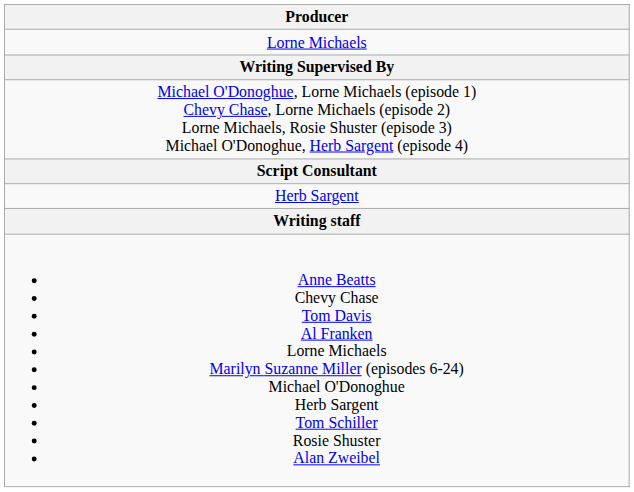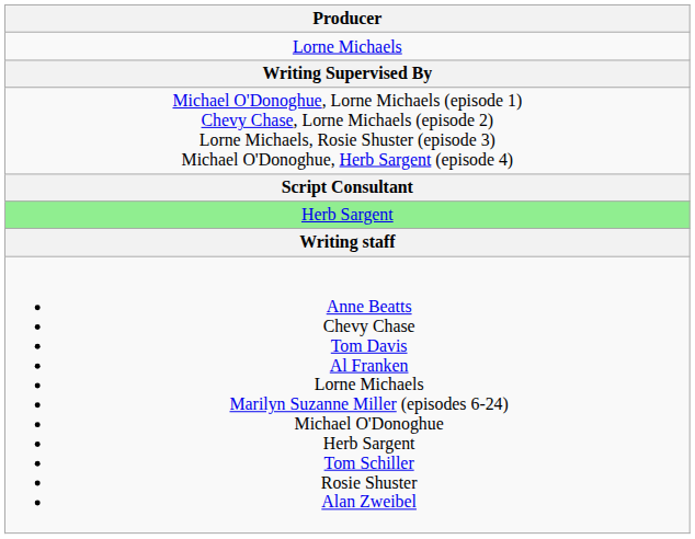row 6 | column 1: no background -> lightgreen background
